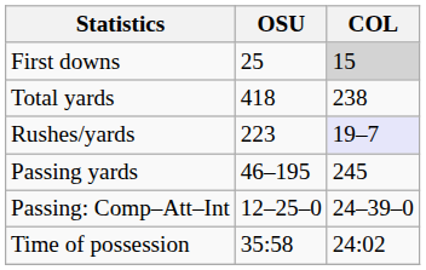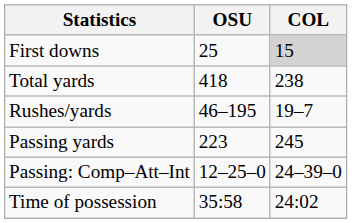Rushes/yards | OSU: 223 -> 46–195
Rushes/yards | COL: lavender background -> no background
Passing yards | OSU: 46–195 -> 223
